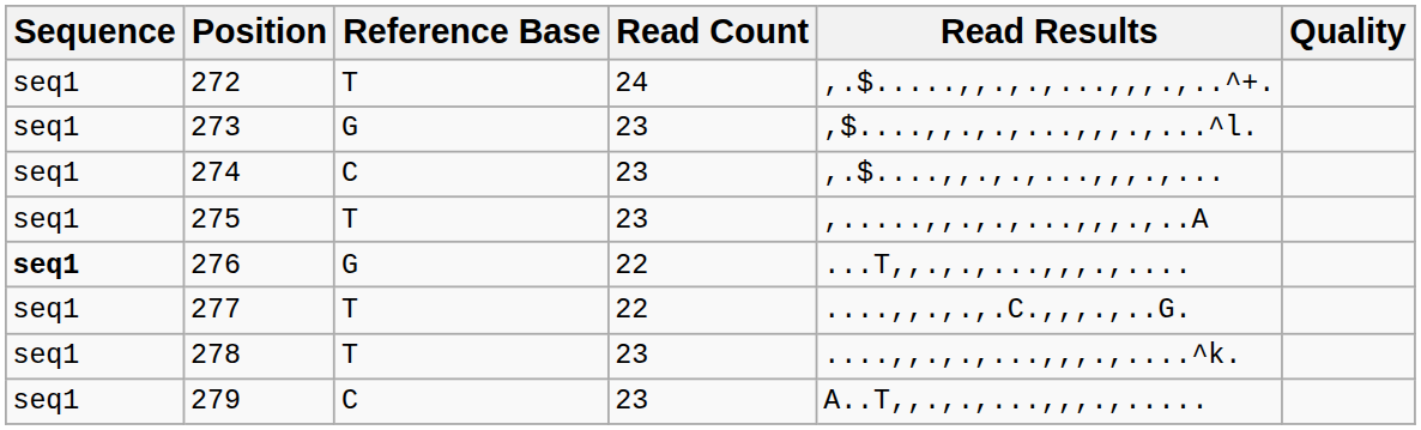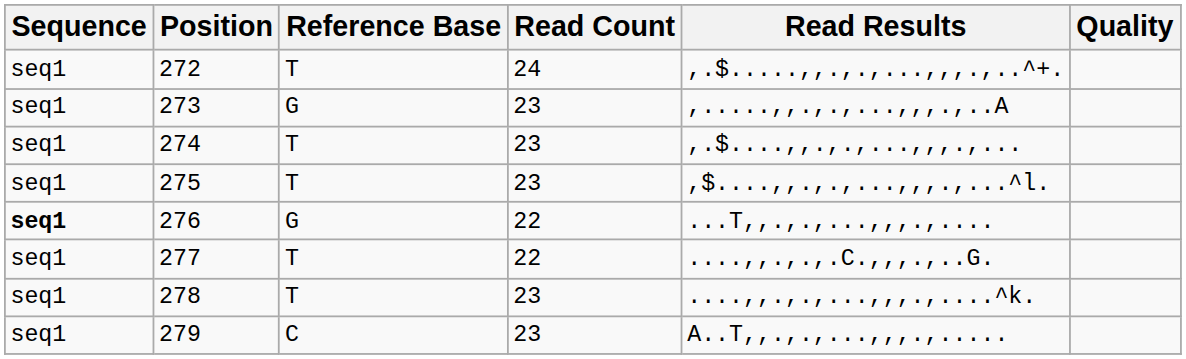273 | Read Results: ,$....,,.,.,...,,,.,...^l. -> ,.....,,.,.,...,,,.,..A
274 | Reference Base: C -> T
275 | Read Results: ,.....,,.,.,...,,,.,..A -> ,$....,,.,.,...,,,.,...^l.
